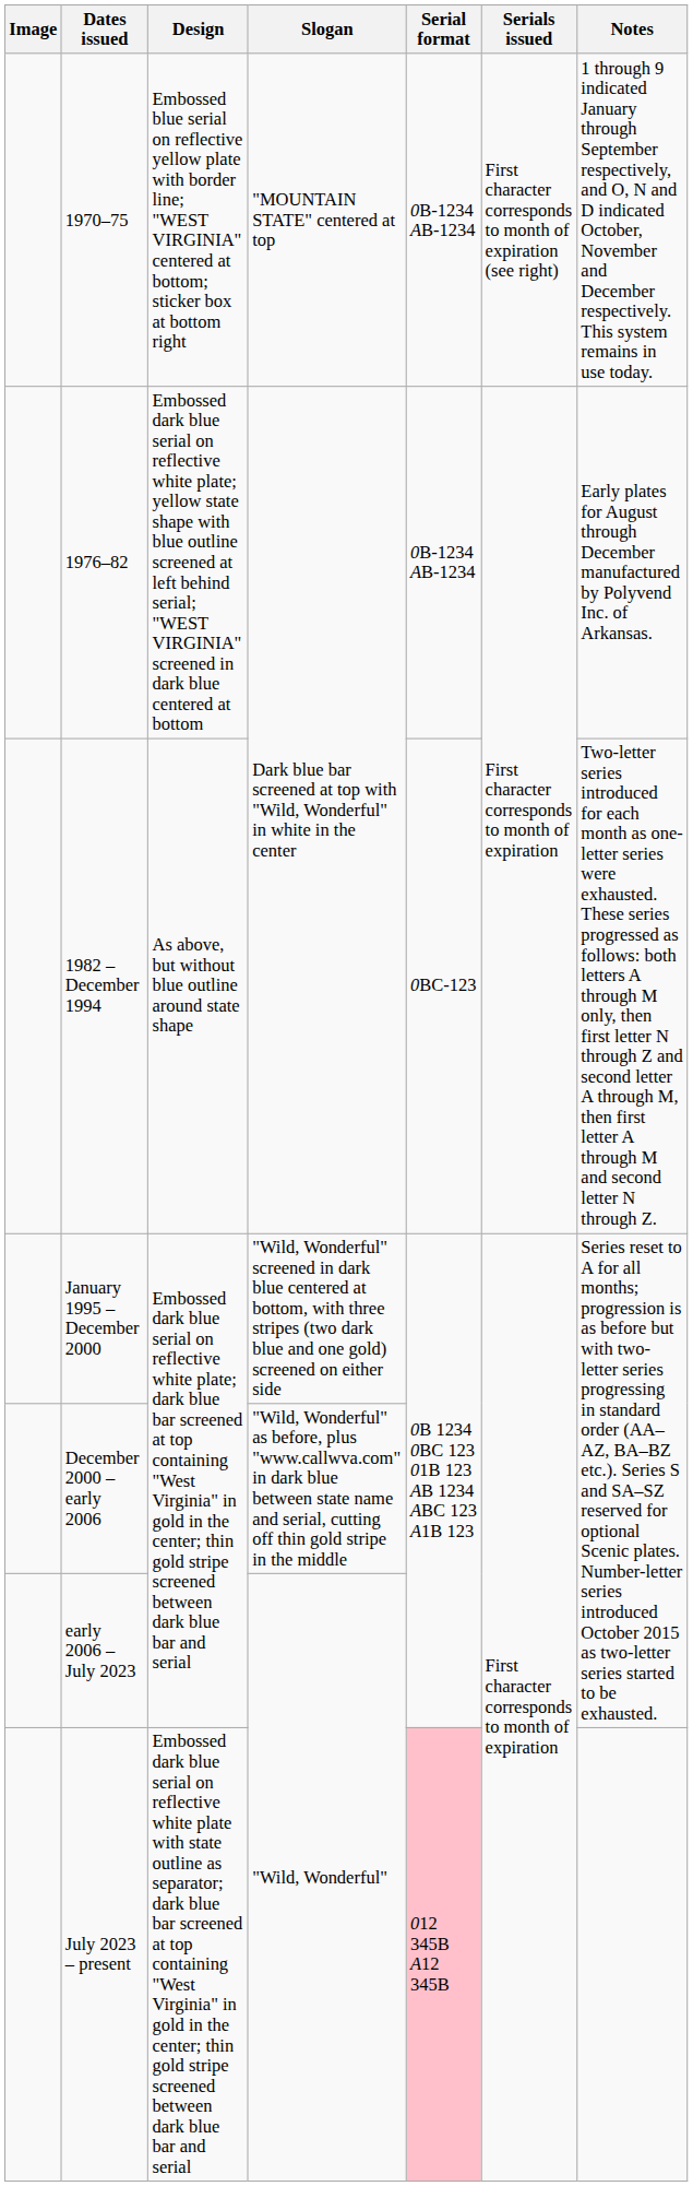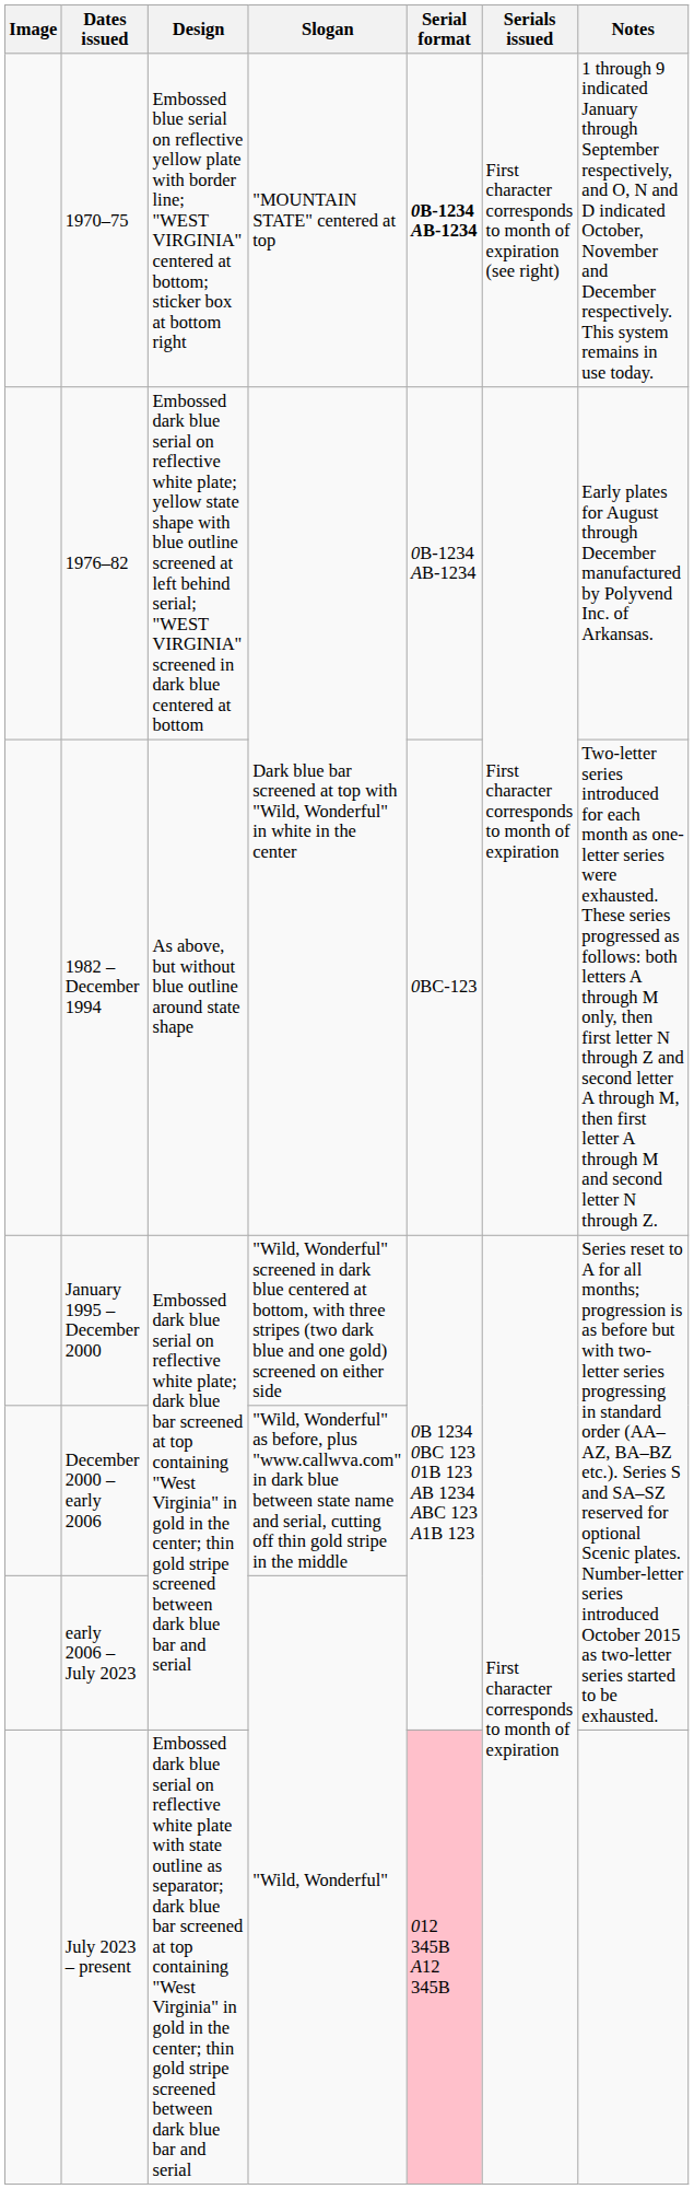1970–75 | Serial format: normal -> bold
